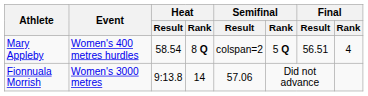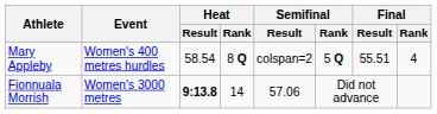Mary Appleby | Final / Result: 56.51 -> 55.51
Fionnuala Morrish | Heat / Result: normal -> bold
